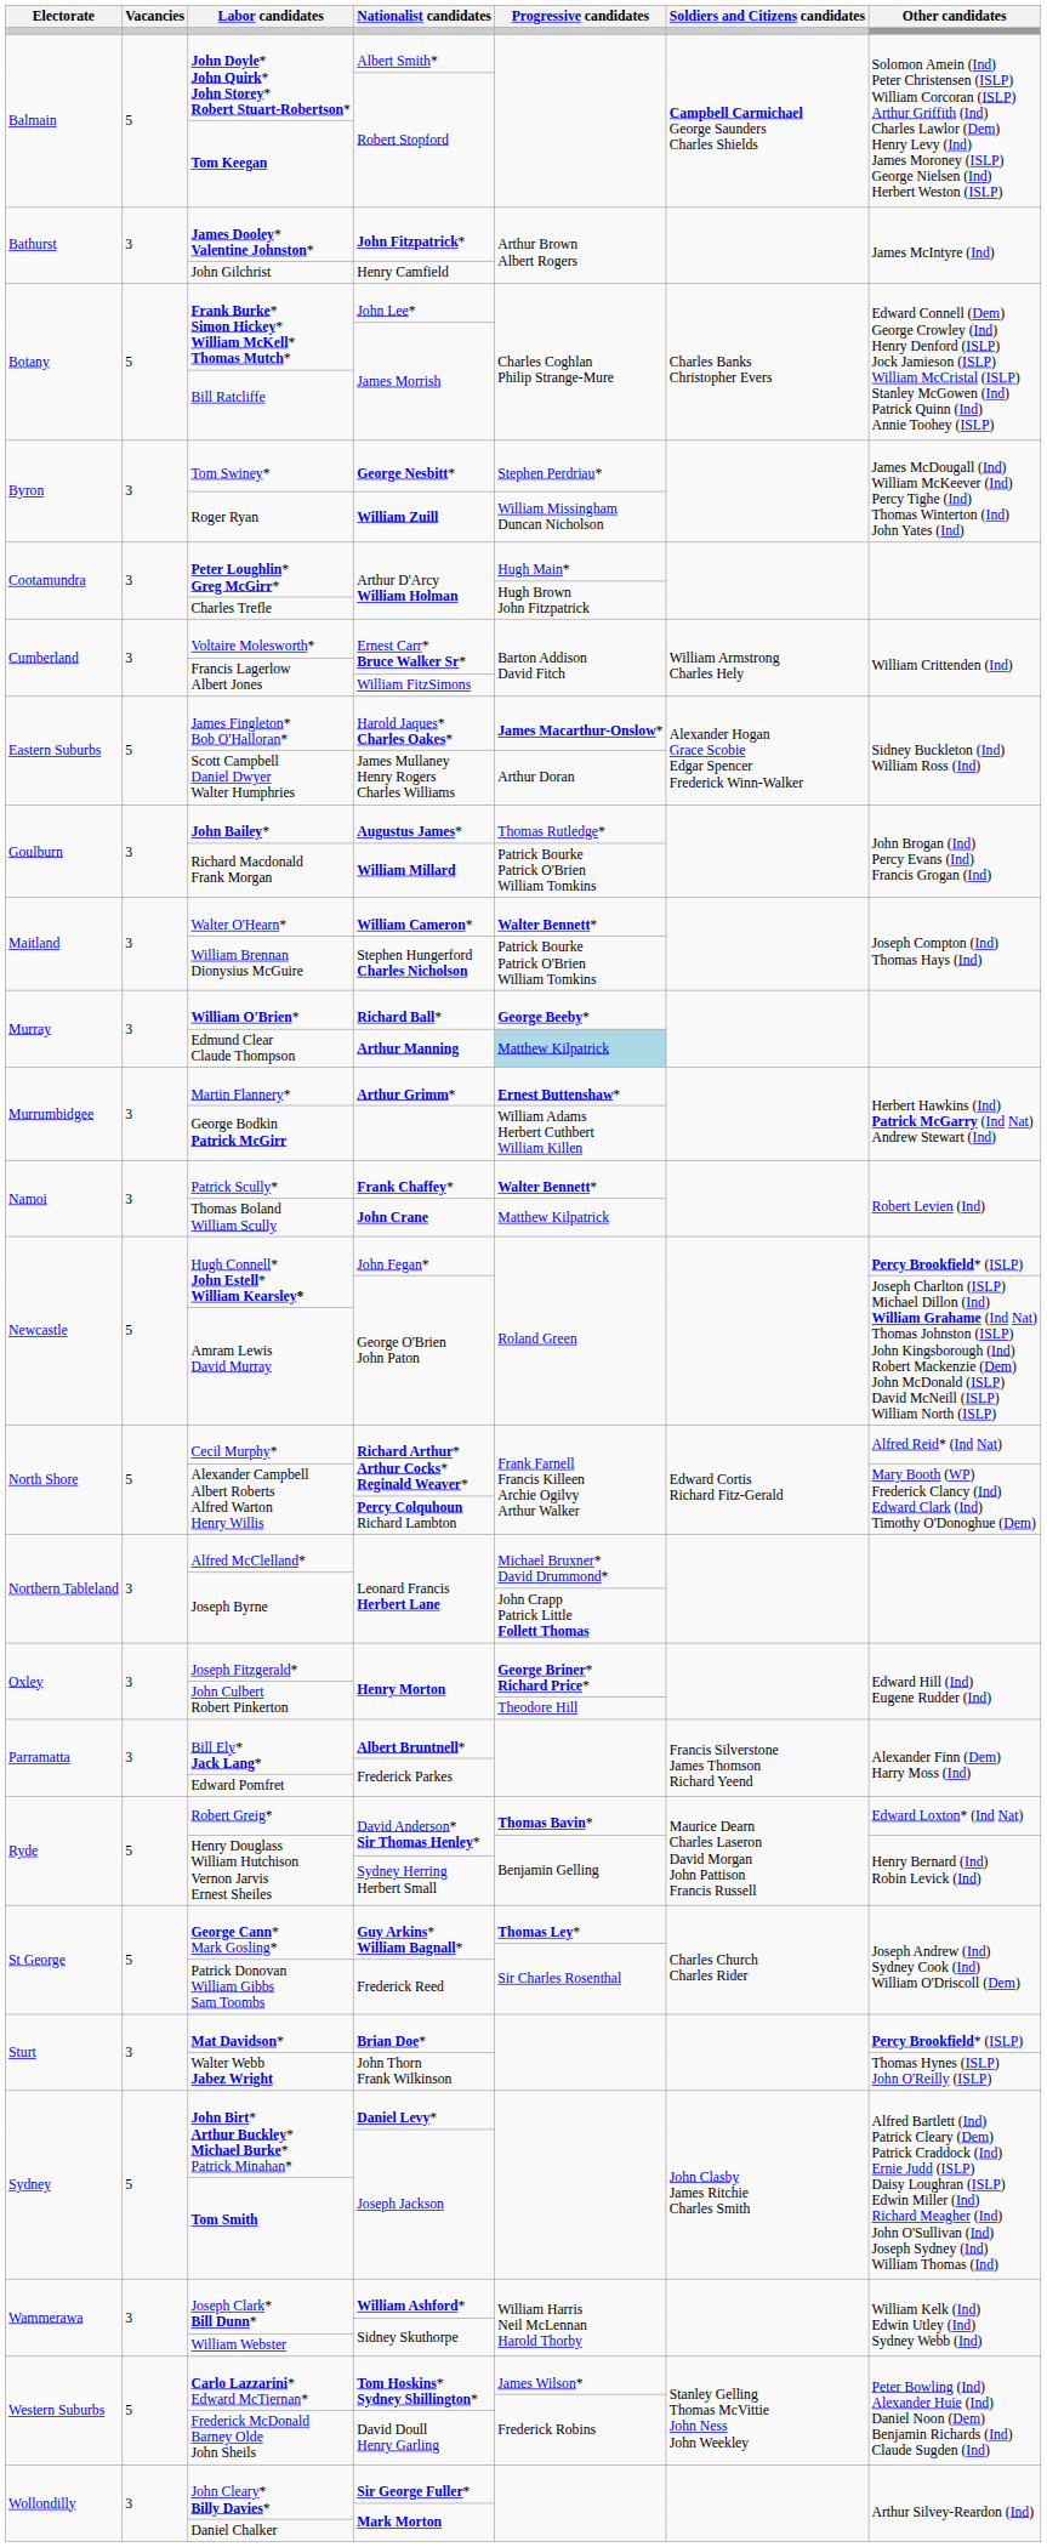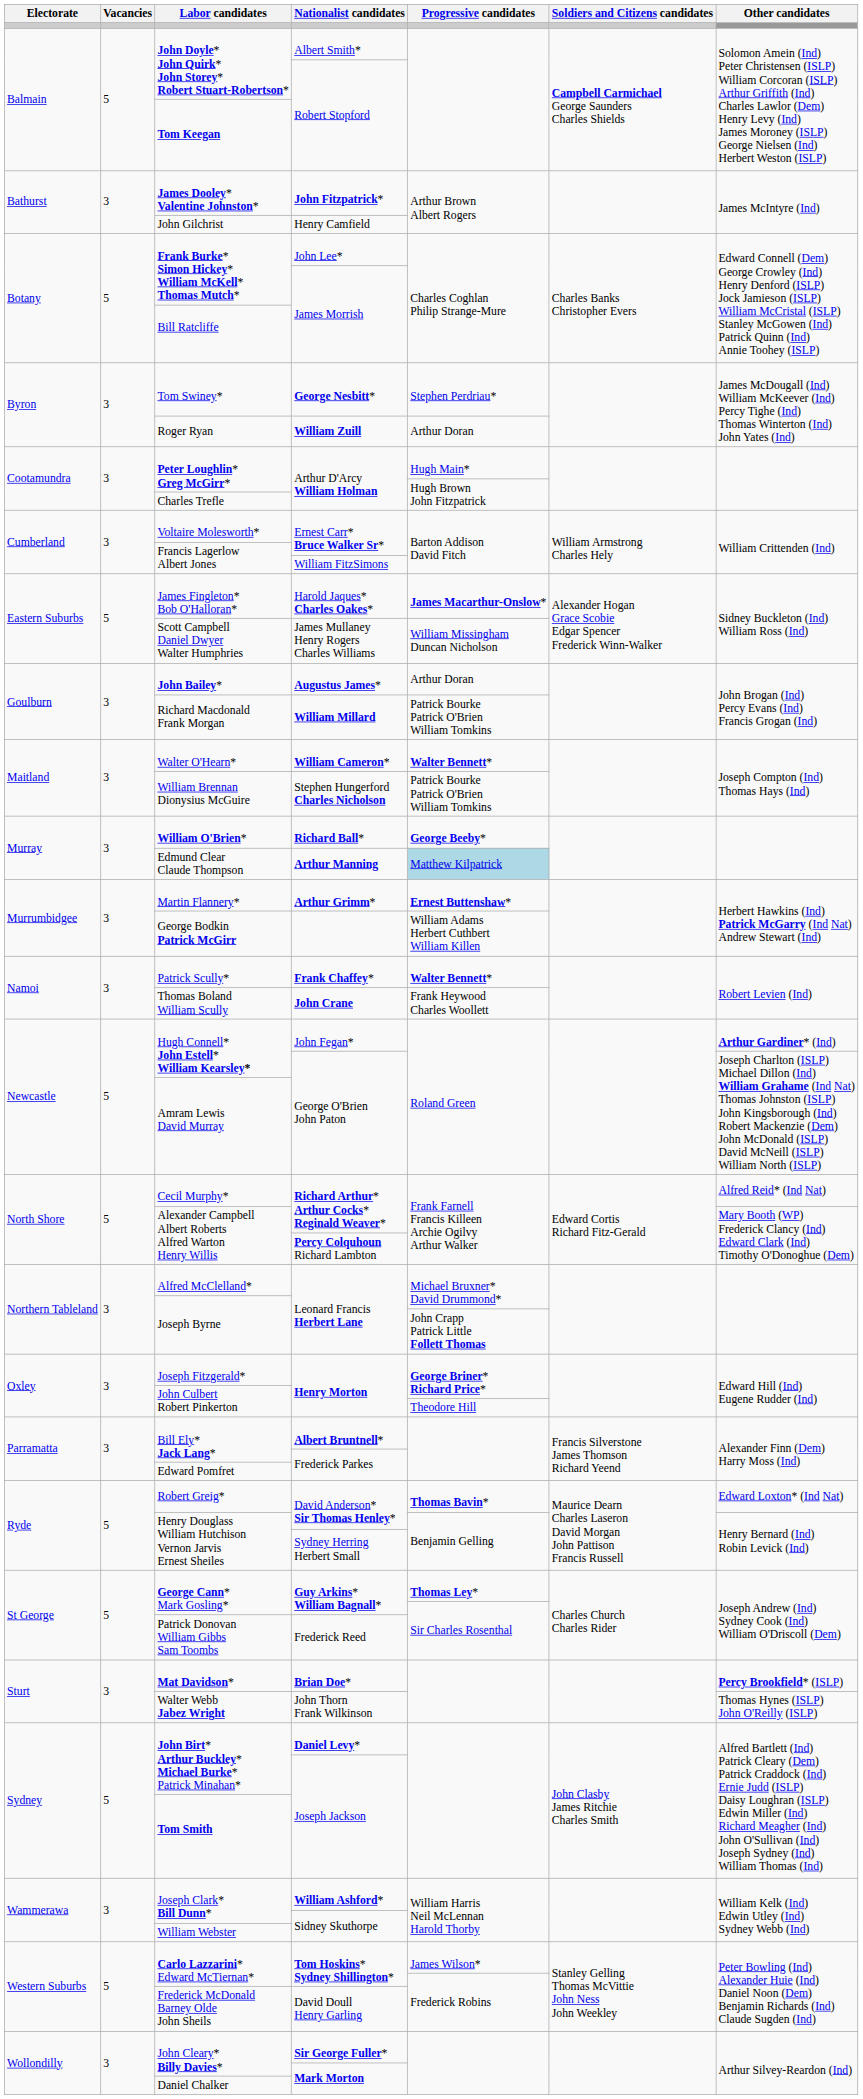Roger Ryan | Progressive candidates: William Missingham Duncan Nicholson -> Arthur Doran
Scott Campbell Daniel Dwyer Walter Humphries | Progressive candidates: Arthur Doran -> William Missingham Duncan Nicholson
John Bailey* | Progressive candidates: Thomas Rutledge* -> Arthur Doran
Thomas Boland William Scully | Progressive candidates: Matthew Kilpatrick -> Frank Heywood Charles Woollett
Hugh Connell* John Estell* William Kearsley* / John Fegan* | Other candidates: Percy Brookfield* (ISLP) -> Arthur Gardiner* (Ind)
